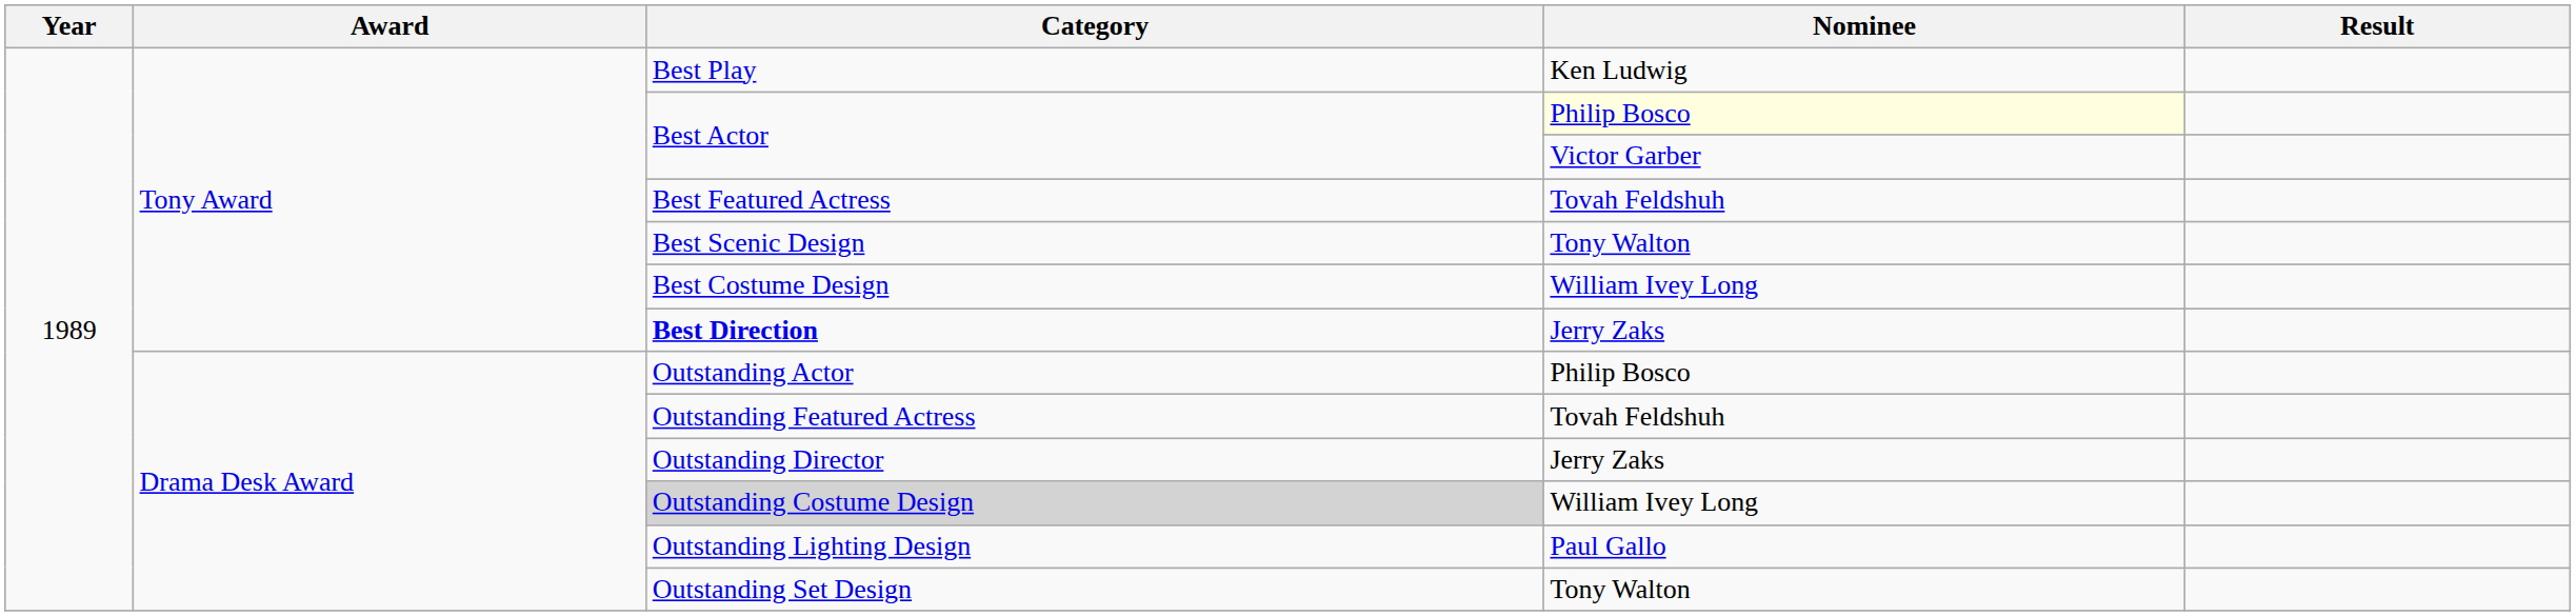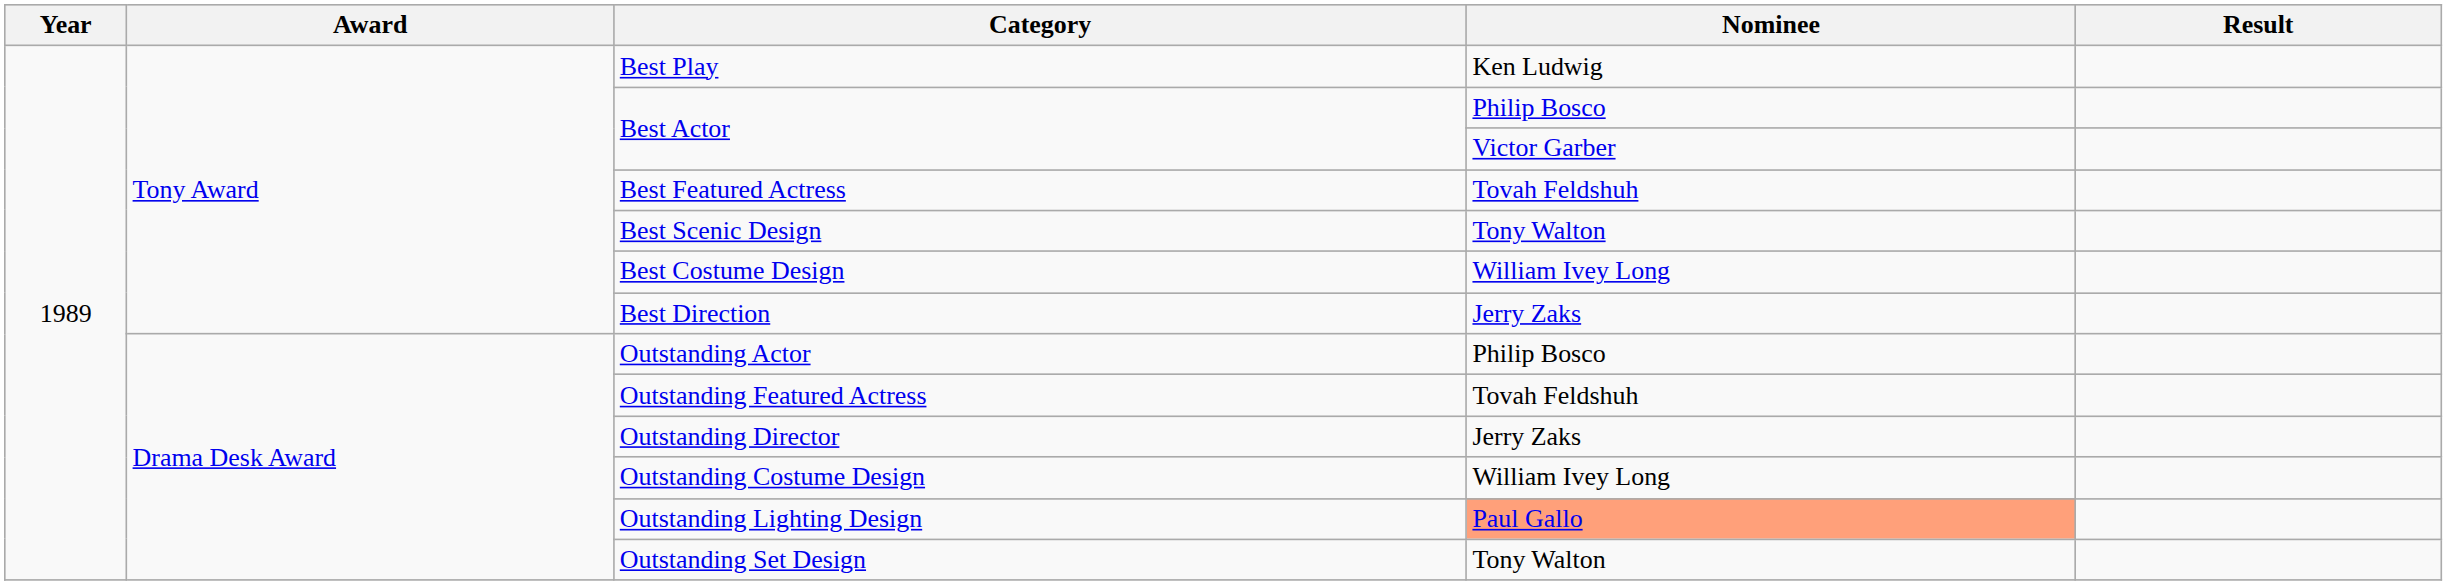Best Actor / Philip Bosco | Nominee: lightyellow background -> no background
Best Direction | Category: bold -> normal
Outstanding Costume Design | Category: lightgrey background -> no background
Outstanding Lighting Design | Nominee: no background -> lightsalmon background
